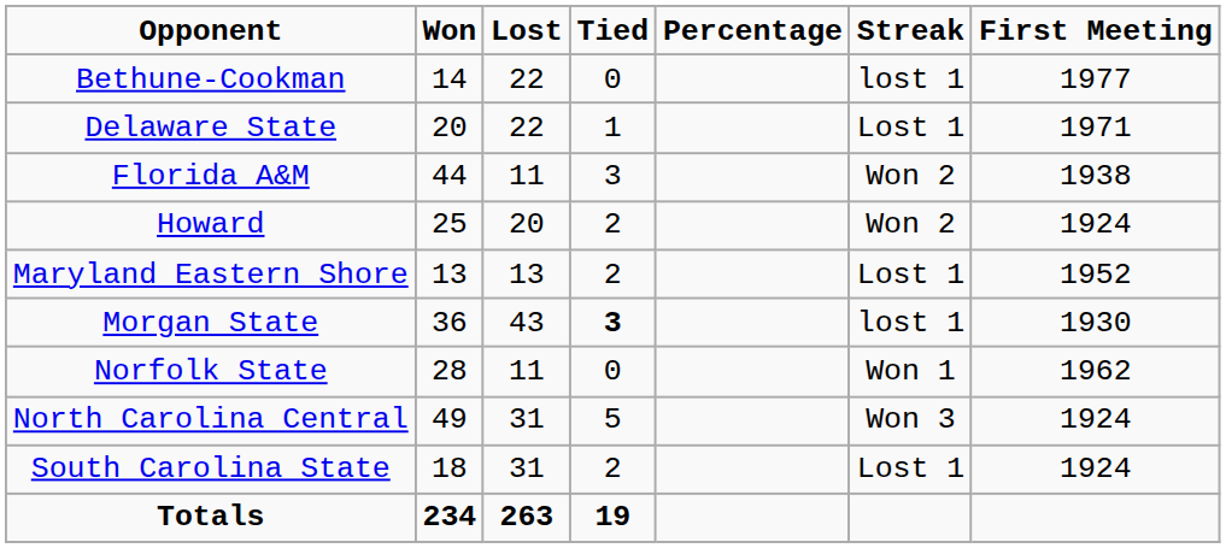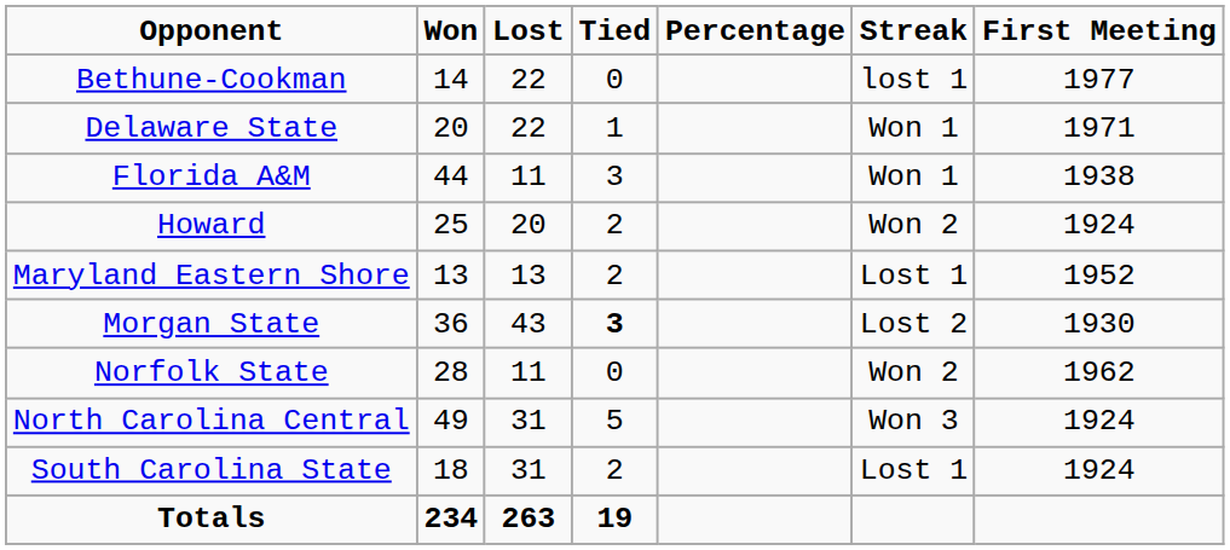Delaware State | Streak: Lost 1 -> Won 1
Florida A&M | Streak: Won 2 -> Won 1
Morgan State | Streak: lost 1 -> Lost 2
Norfolk State | Streak: Won 1 -> Won 2
